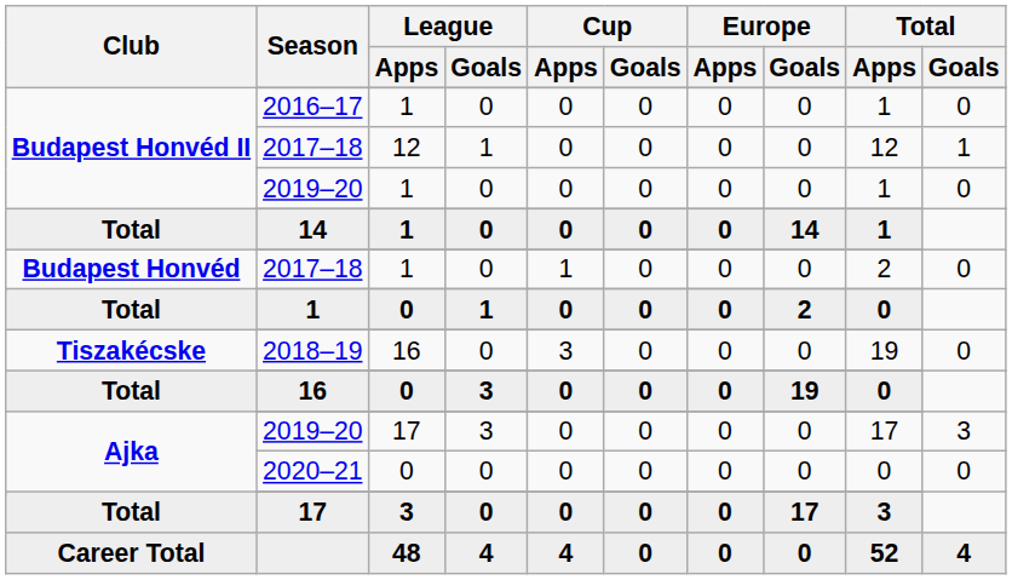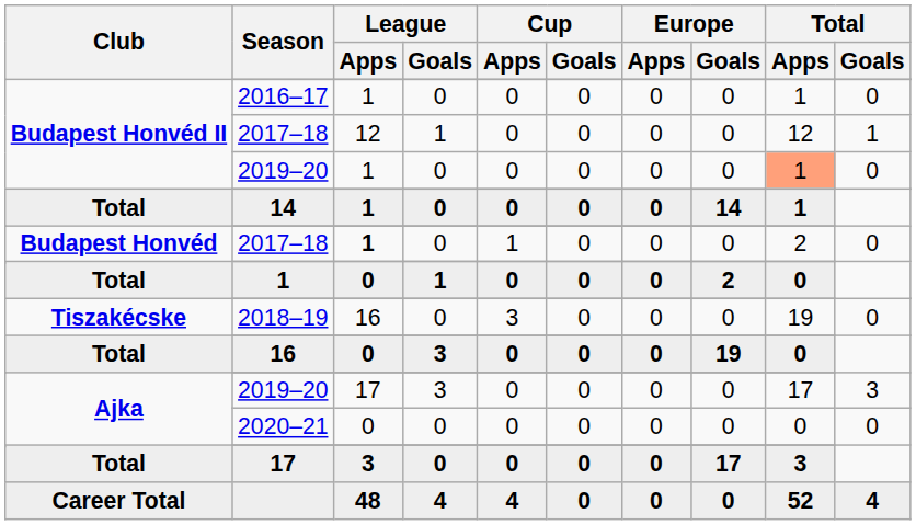Budapest Honvéd II / 2019–20 | Total / Apps: no background -> lightsalmon background
Budapest Honvéd / 2017–18 | League / Apps: normal -> bold
